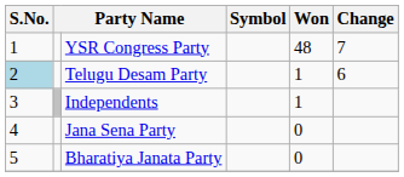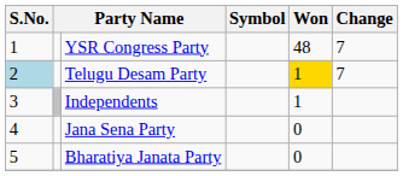Telugu Desam Party | Won: no background -> gold background
Telugu Desam Party | Change: 6 -> 7
